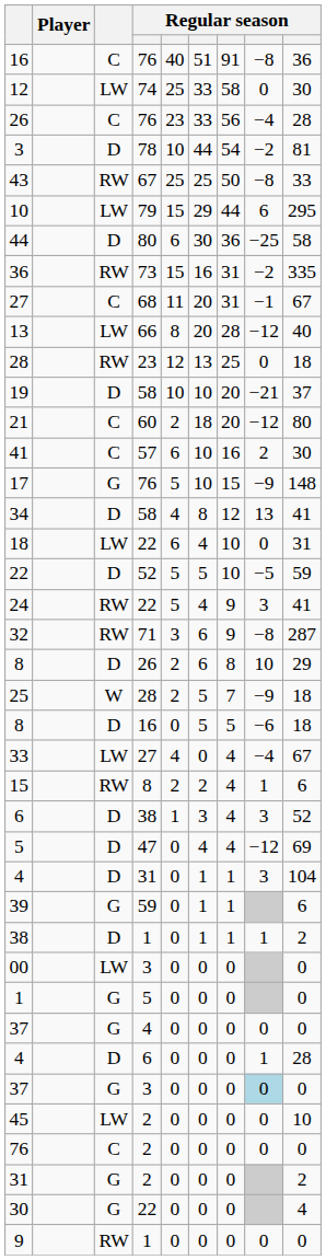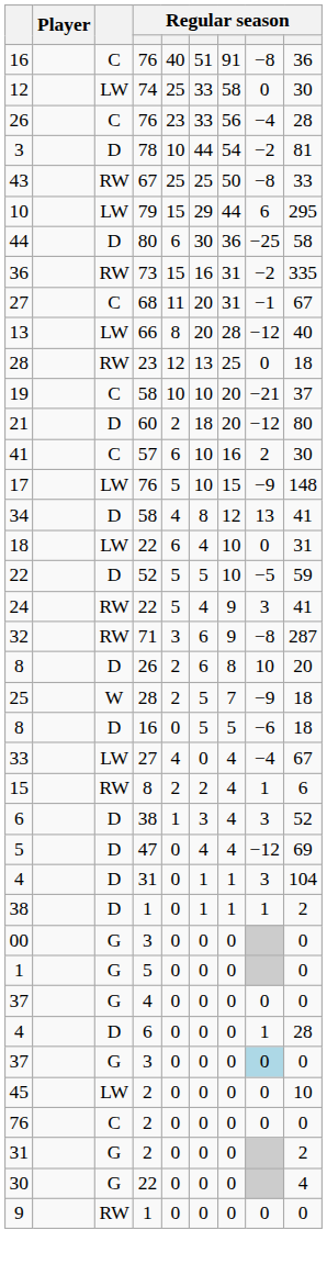19 | column 3: D -> C
21 | column 3: C -> D
17 | column 3: G -> LW
8 / 26 | column 9: 29 -> 20
- row: 39 | G | 59 | 0 | 1 | 1 | 6
00 | column 3: LW -> G
